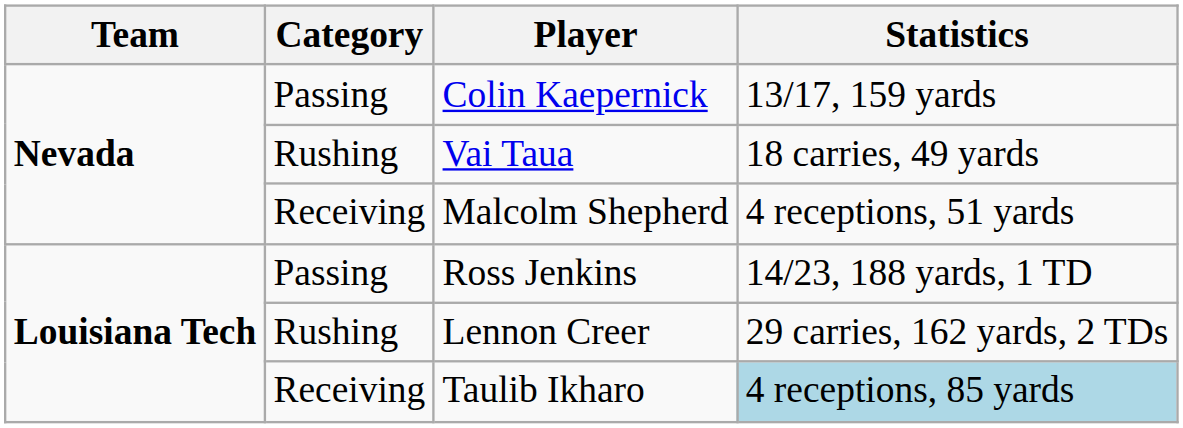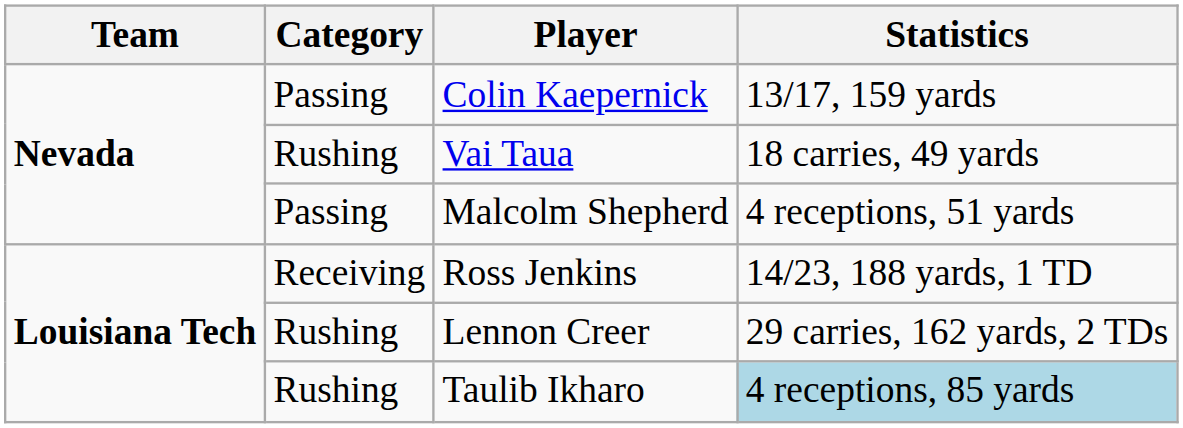Malcolm Shepherd | Category: Receiving -> Passing
Ross Jenkins | Category: Passing -> Receiving
Taulib Ikharo | Category: Receiving -> Rushing
